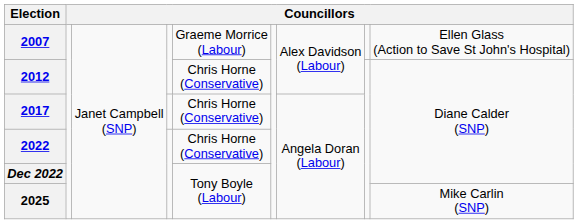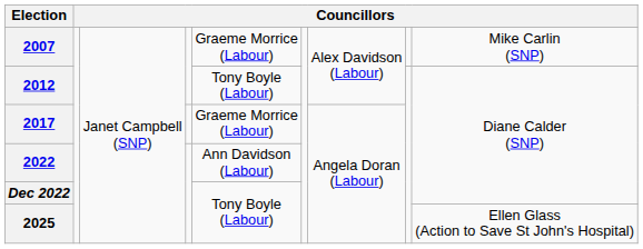2007 | column 9: Ellen Glass (Action to Save St John's Hospital) -> Mike Carlin (SNP)
2012 | column 5: Chris Horne (Conservative) -> Tony Boyle (Labour)
2017 | column 5: Chris Horne (Conservative) -> Graeme Morrice (Labour)
2022 | column 5: Chris Horne (Conservative) -> Ann Davidson (Labour)
2025 | column 9: Mike Carlin (SNP) -> Ellen Glass (Action to Save St John's Hospital)
